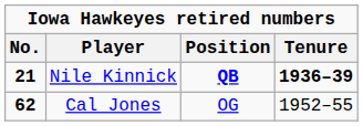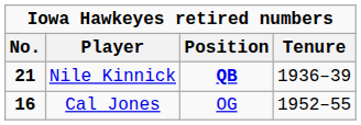Nile Kinnick | Tenure: bold -> normal
Cal Jones | No.: 62 -> 16
